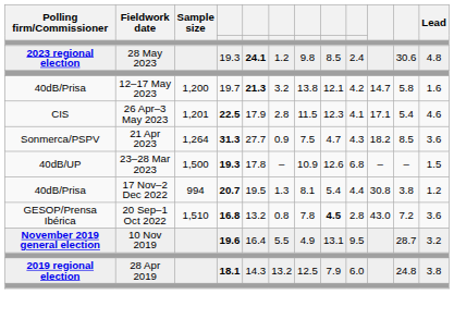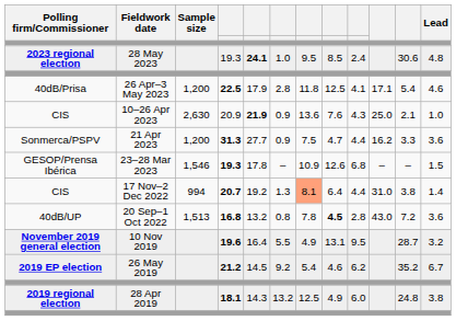28 May 2023 | column 6: 1.2 -> 1.0
28 May 2023 | column 7: 9.8 -> 9.5
- row: 40dB/Prisa | 12–17 May 2023 | 1,200 | 19.7 | 21.3 | 3.2 | 13.8 | 12.1 | 4.2 | 14.7 | 5.8 | 1.6
26 Apr–3 May 2023 | Polling firm/Commissioner: CIS -> 40dB/Prisa
26 Apr–3 May 2023 | Sample size: 1,201 -> 1,200
26 Apr–3 May 2023 | column 7: 11.5 -> 11.8
26 Apr–3 May 2023 | column 8: 12.3 -> 12.5
+ row: CIS | 10–26 Apr 2023 | 2,630 | 20.9 | 21.9 | 0.9 | 13.6 | 7.6 | 4.3 | 25.0 | 2.1 | 1.0
21 Apr 2023 | Sample size: 1,264 -> 1,200
21 Apr 2023 | column 9: 4.3 -> 4.4
21 Apr 2023 | column 10: 18.2 -> 16.2
21 Apr 2023 | column 11: 8.5 -> 3.3
23–28 Mar 2023 | Polling firm/Commissioner: 40dB/UP -> GESOP/Prensa Ibérica
23–28 Mar 2023 | Sample size: 1,500 -> 1,546
17 Nov–2 Dec 2022 | Polling firm/Commissioner: 40dB/Prisa -> CIS
17 Nov–2 Dec 2022 | column 5: 19.5 -> 19.2
17 Nov–2 Dec 2022 | column 7: no background -> lightsalmon background
17 Nov–2 Dec 2022 | column 8: 5.4 -> 6.4
17 Nov–2 Dec 2022 | column 10: 30.8 -> 31.0
17 Nov–2 Dec 2022 | Lead: 1.2 -> 1.4
20 Sep–1 Oct 2022 | Polling firm/Commissioner: GESOP/Prensa Ibérica -> 40dB/UP
20 Sep–1 Oct 2022 | Sample size: 1,510 -> 1,513
+ row: 2019 EP election | 26 May 2019 | 21.2 | 14.5 | 9.2 | 5.4 | 4.6 | 6.2 | 35.2 | 6.7
28 Apr 2019 | column 8: 7.9 -> 4.9
